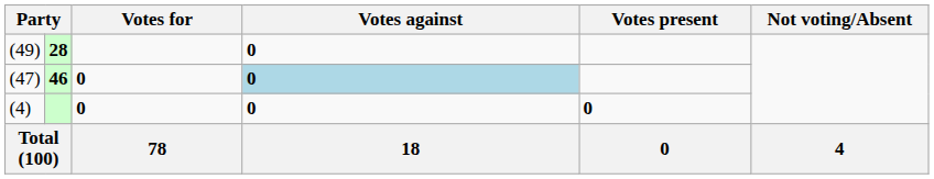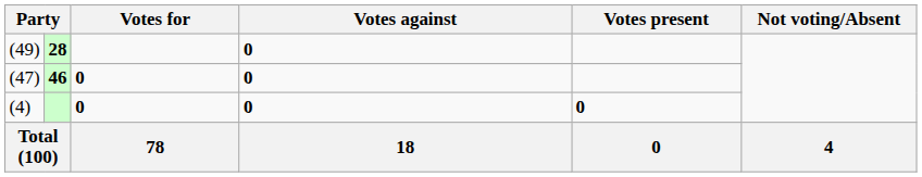(47) | Votes against: lightblue background -> no background
